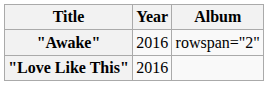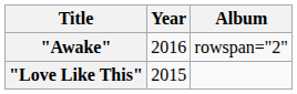"Love Like This" | Year: 2016 -> 2015
